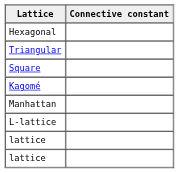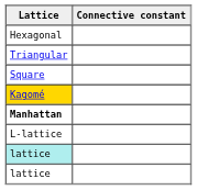row 5 | Lattice: no background -> gold background
row 6 | Lattice: normal -> bold
row 8 | Lattice: no background -> paleturquoise background
